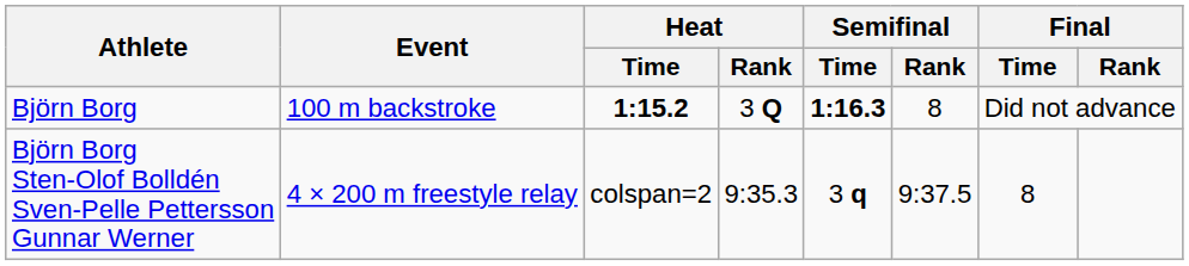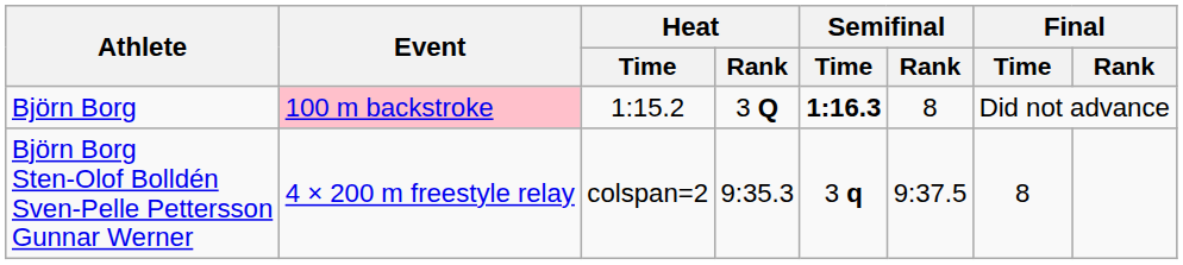Björn Borg | Event: no background -> pink background
Björn Borg | Heat / Time: bold -> normal
